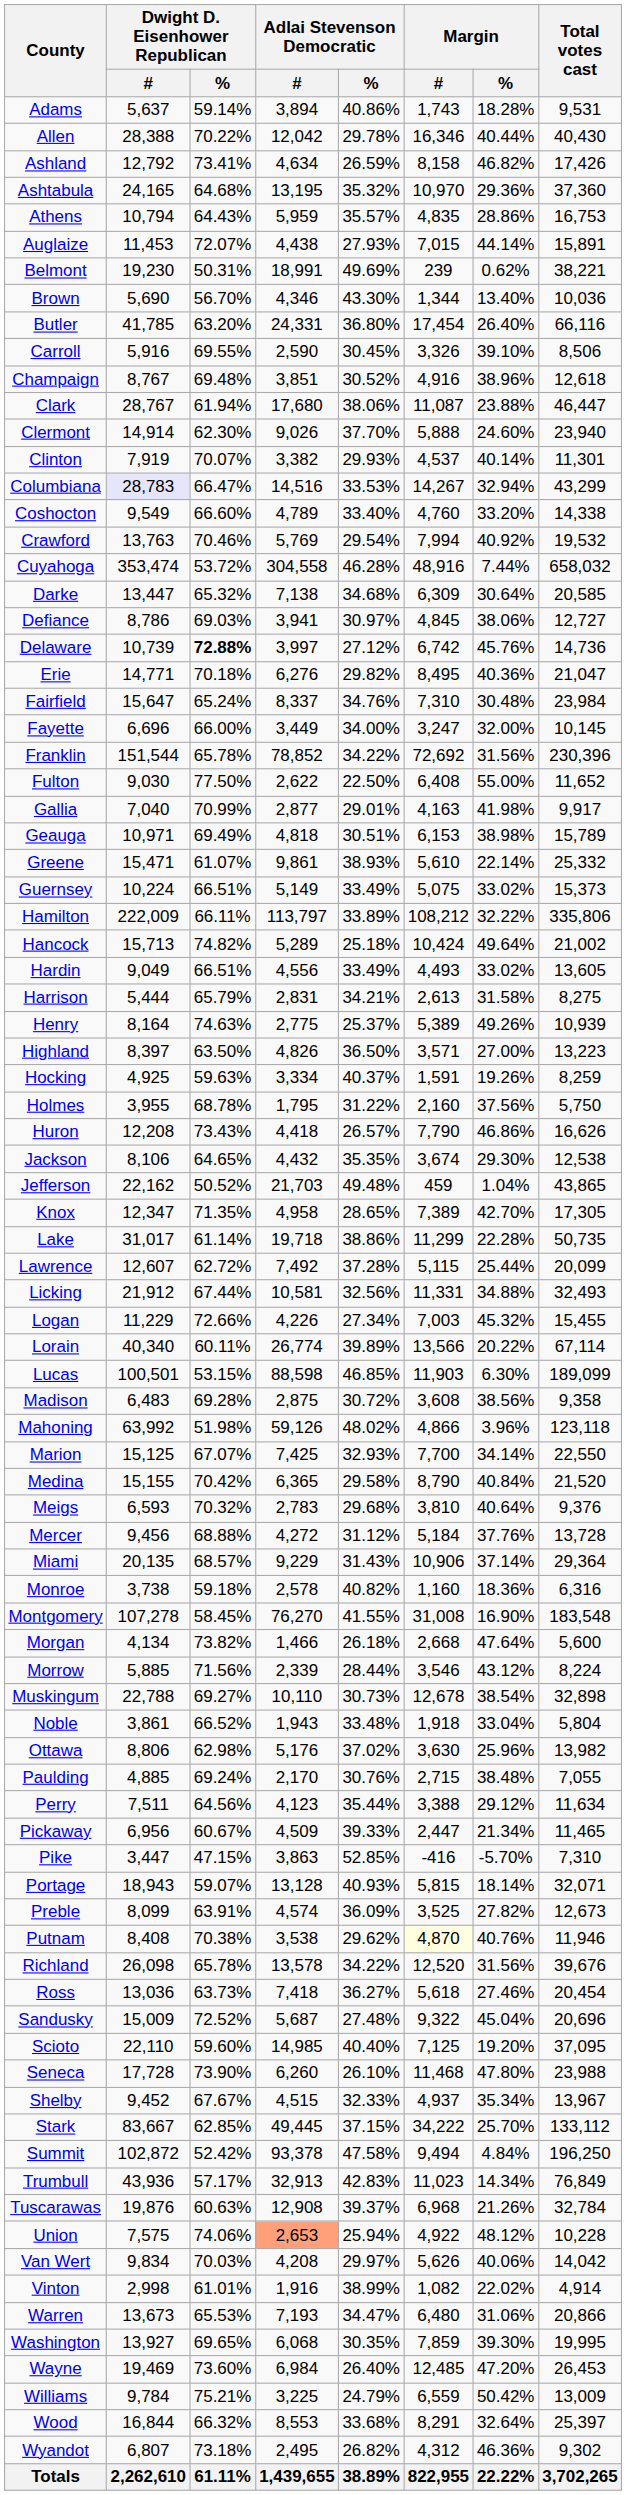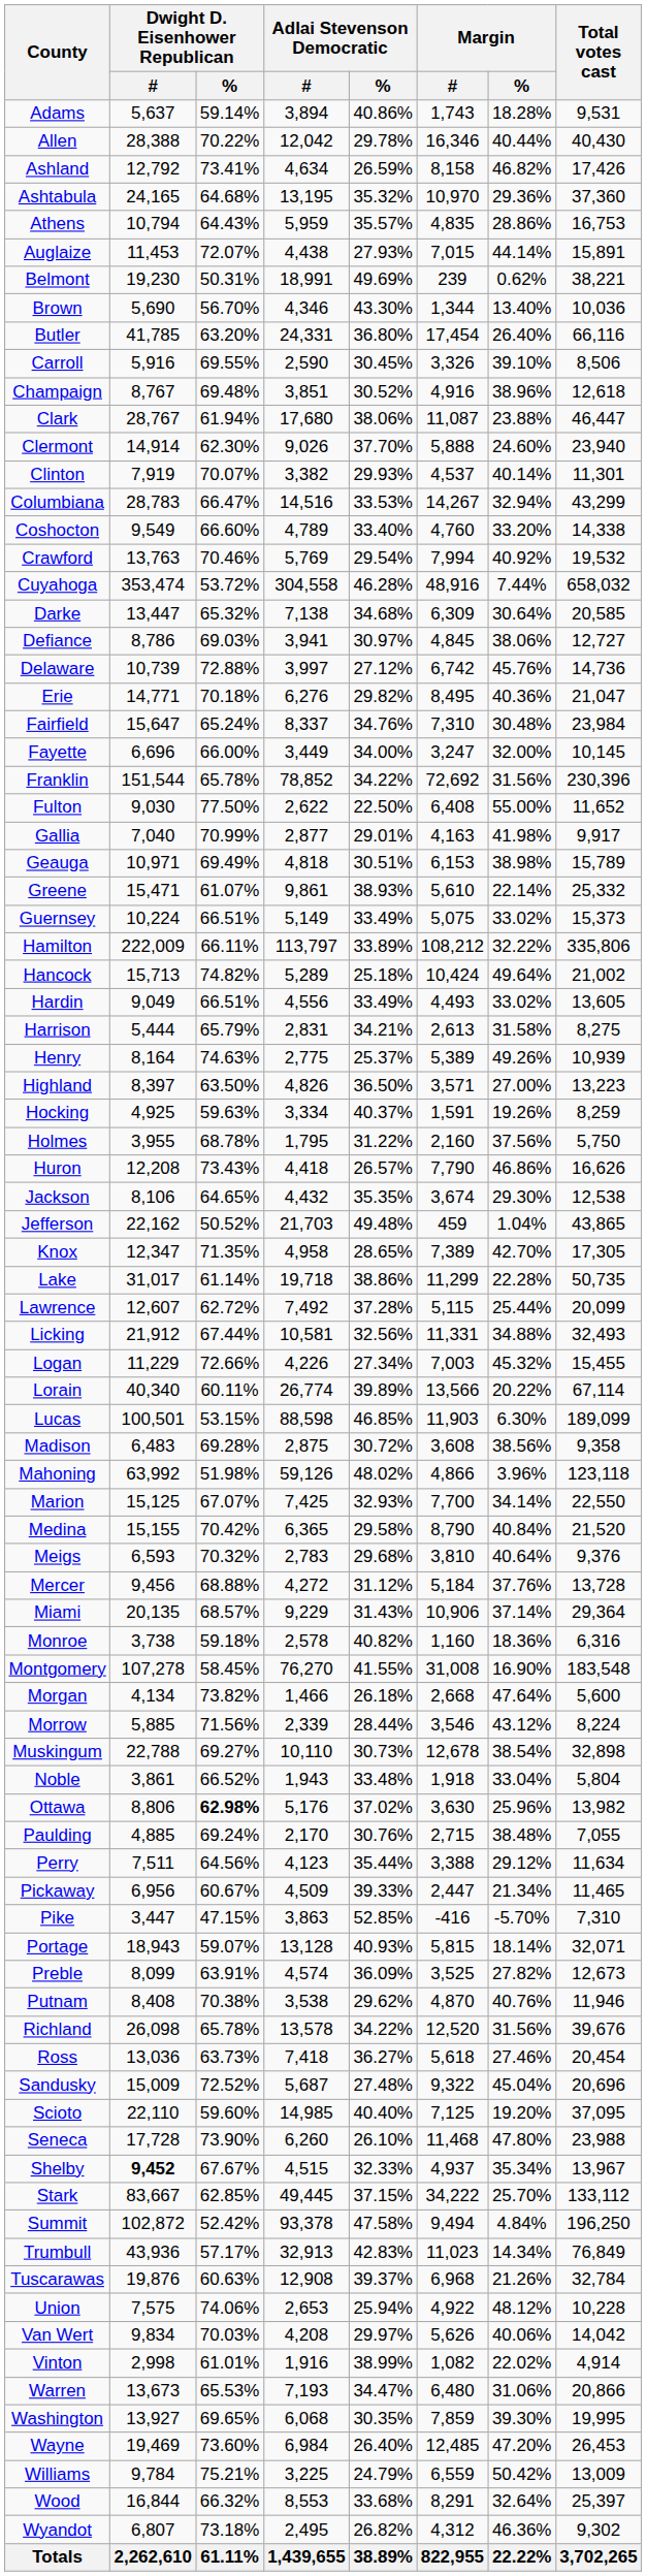Columbiana | Dwight D. Eisenhower Republican / #: lavender background -> no background
Delaware | Dwight D. Eisenhower Republican / %: bold -> normal
Ottawa | Dwight D. Eisenhower Republican / %: normal -> bold
Putnam | Margin / #: lightyellow background -> no background
Shelby | Dwight D. Eisenhower Republican / #: normal -> bold
Union | Adlai Stevenson Democratic / #: lightsalmon background -> no background
